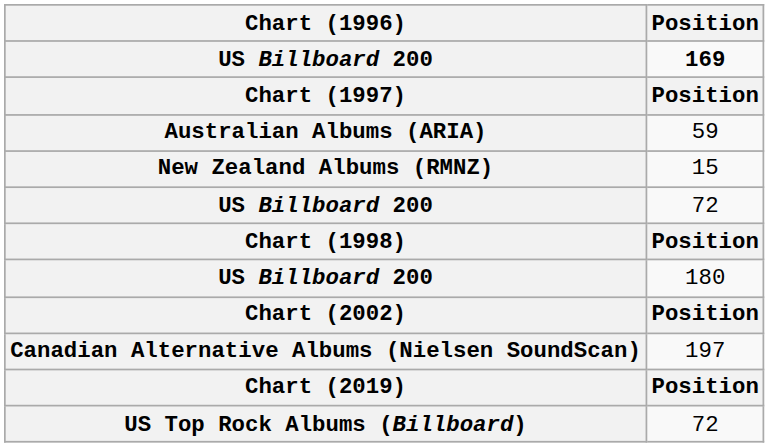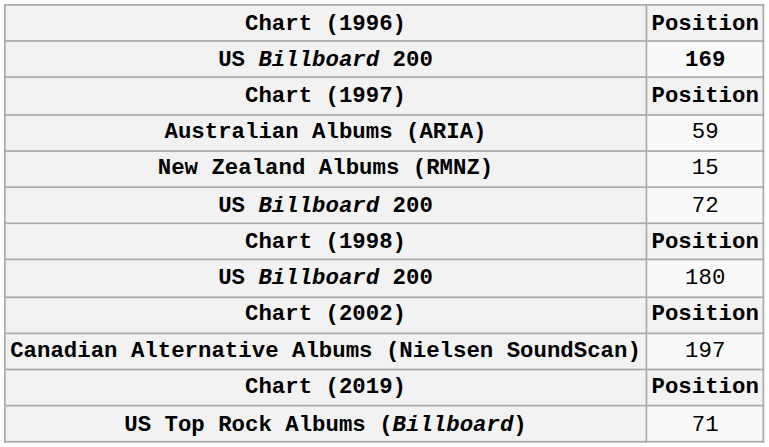row 12 | Position: 72 -> 71
